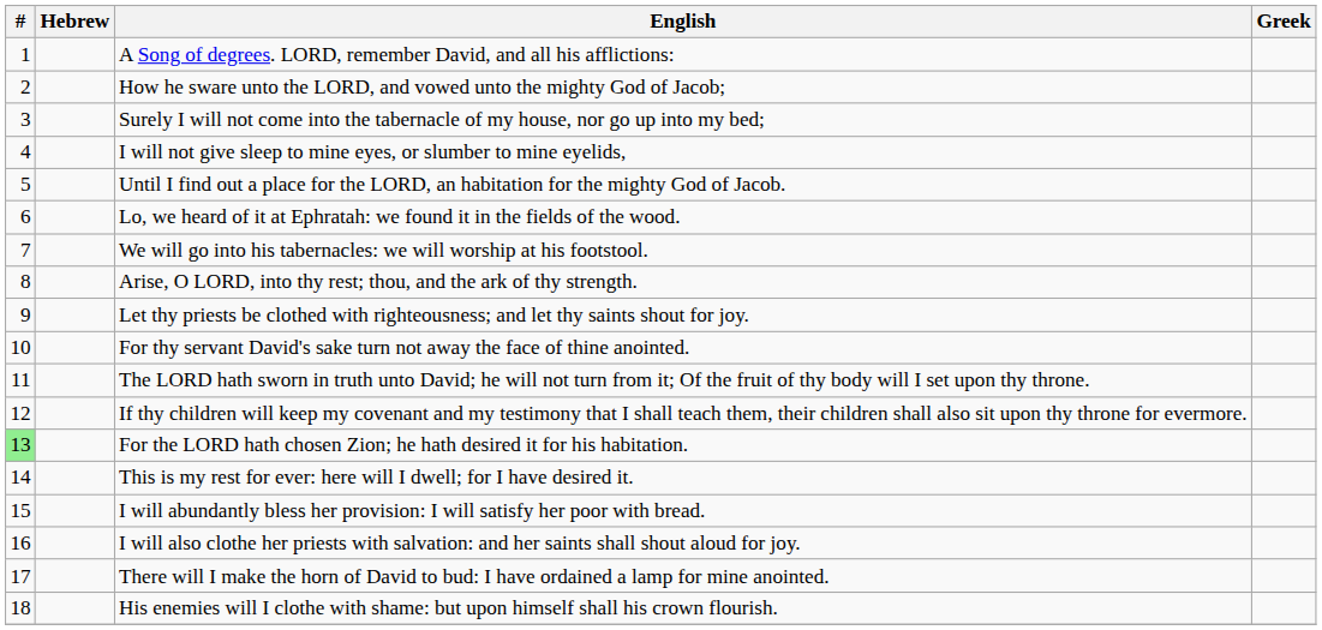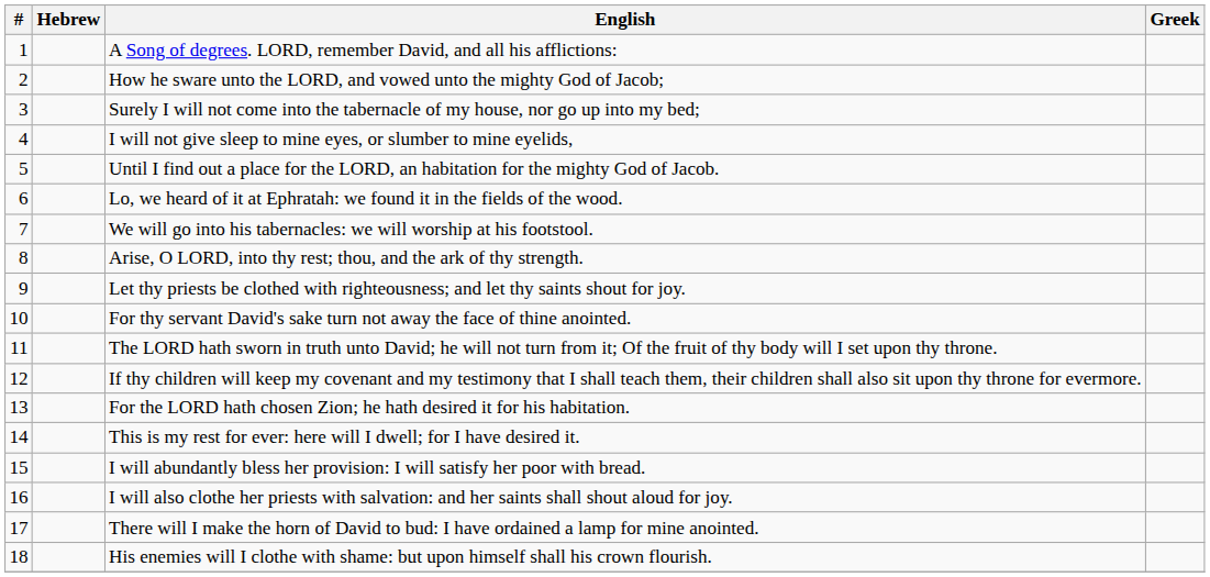row 14 | #: lightgreen background -> no background
